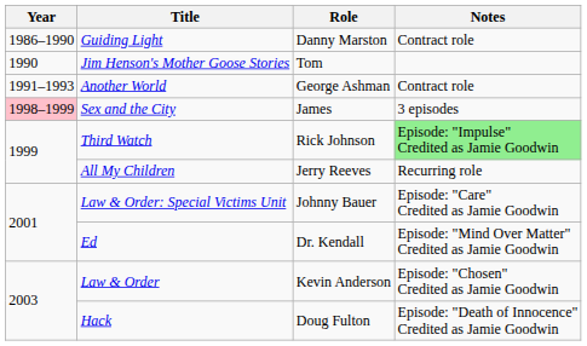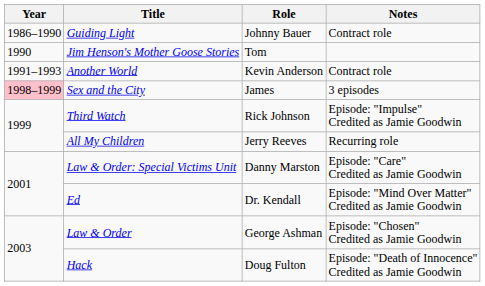Guiding Light | Role: Danny Marston -> Johnny Bauer
Another World | Role: George Ashman -> Kevin Anderson
Third Watch | Notes: lightgreen background -> no background
Law & Order: Special Victims Unit | Role: Johnny Bauer -> Danny Marston
Law & Order | Role: Kevin Anderson -> George Ashman
